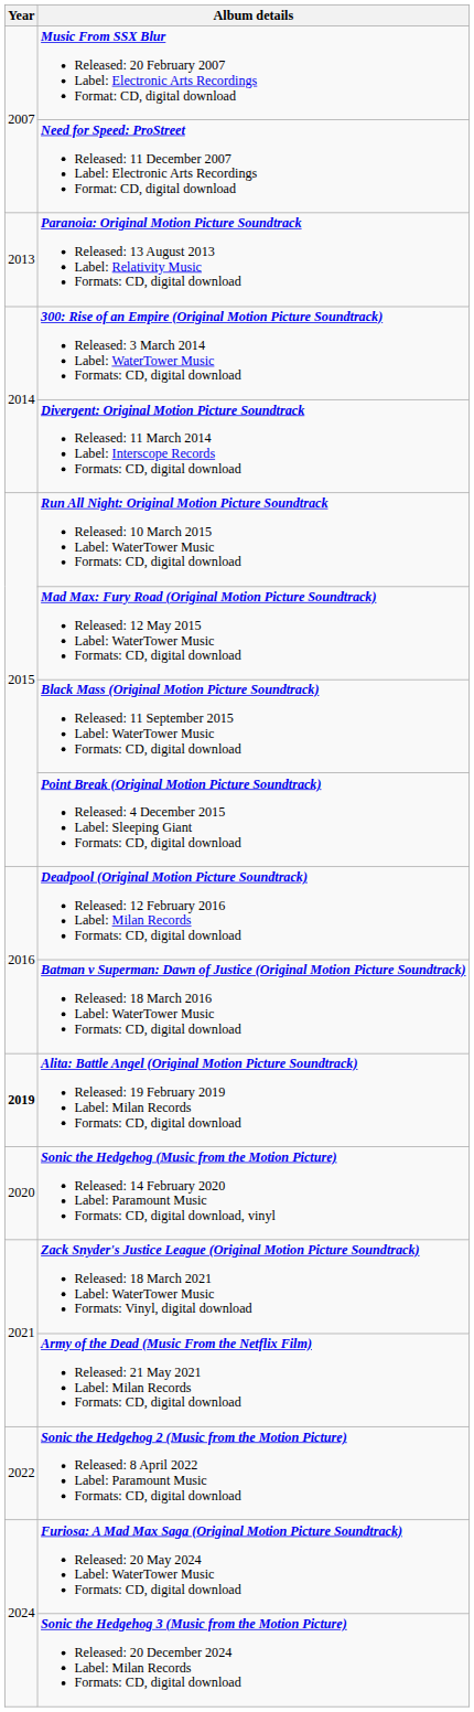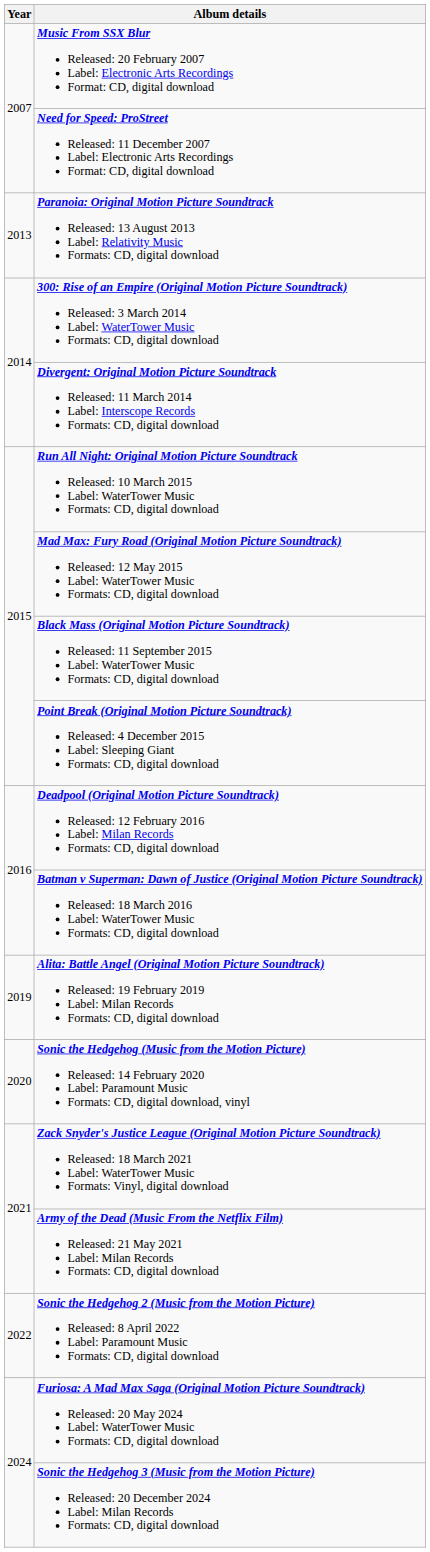row 13 | Year: bold -> normal
